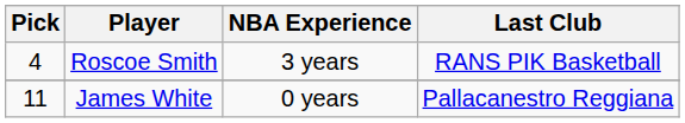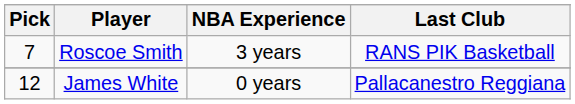Roscoe Smith | Pick: 4 -> 7
James White | Pick: 11 -> 12
